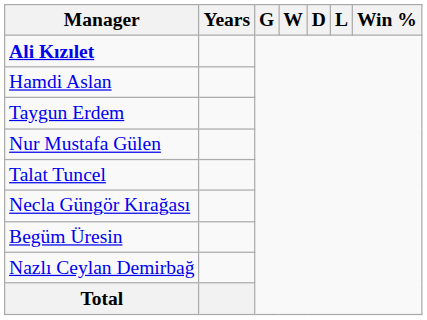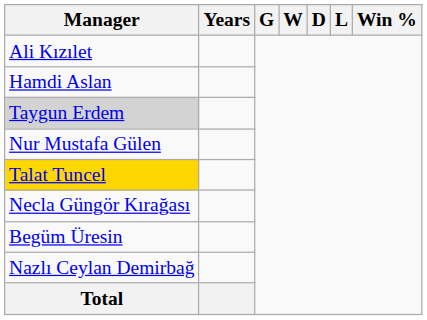Ali Kızılet | Manager: bold -> normal
Taygun Erdem | Manager: no background -> lightgrey background
Talat Tuncel | Manager: no background -> gold background
